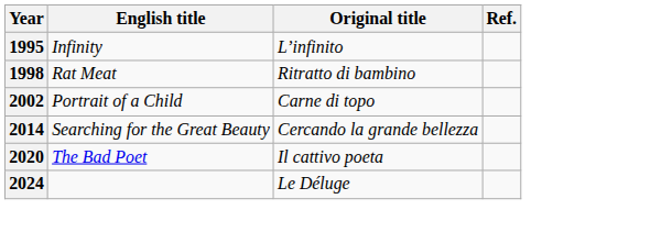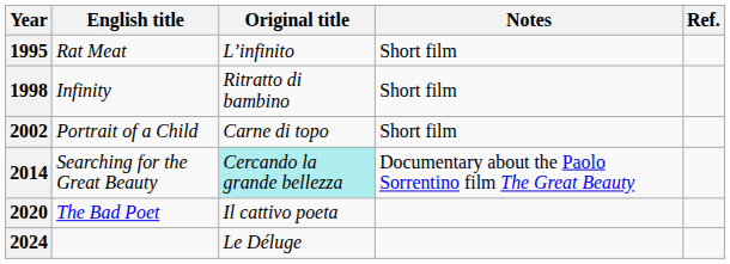+ column: Notes | Short film | Short film | Short film | Documentary about the Paolo Sorrentino film The Great Beauty
1995 | English title: Infinity -> Rat Meat
1998 | English title: Rat Meat -> Infinity
2014 | Original title: no background -> paleturquoise background
